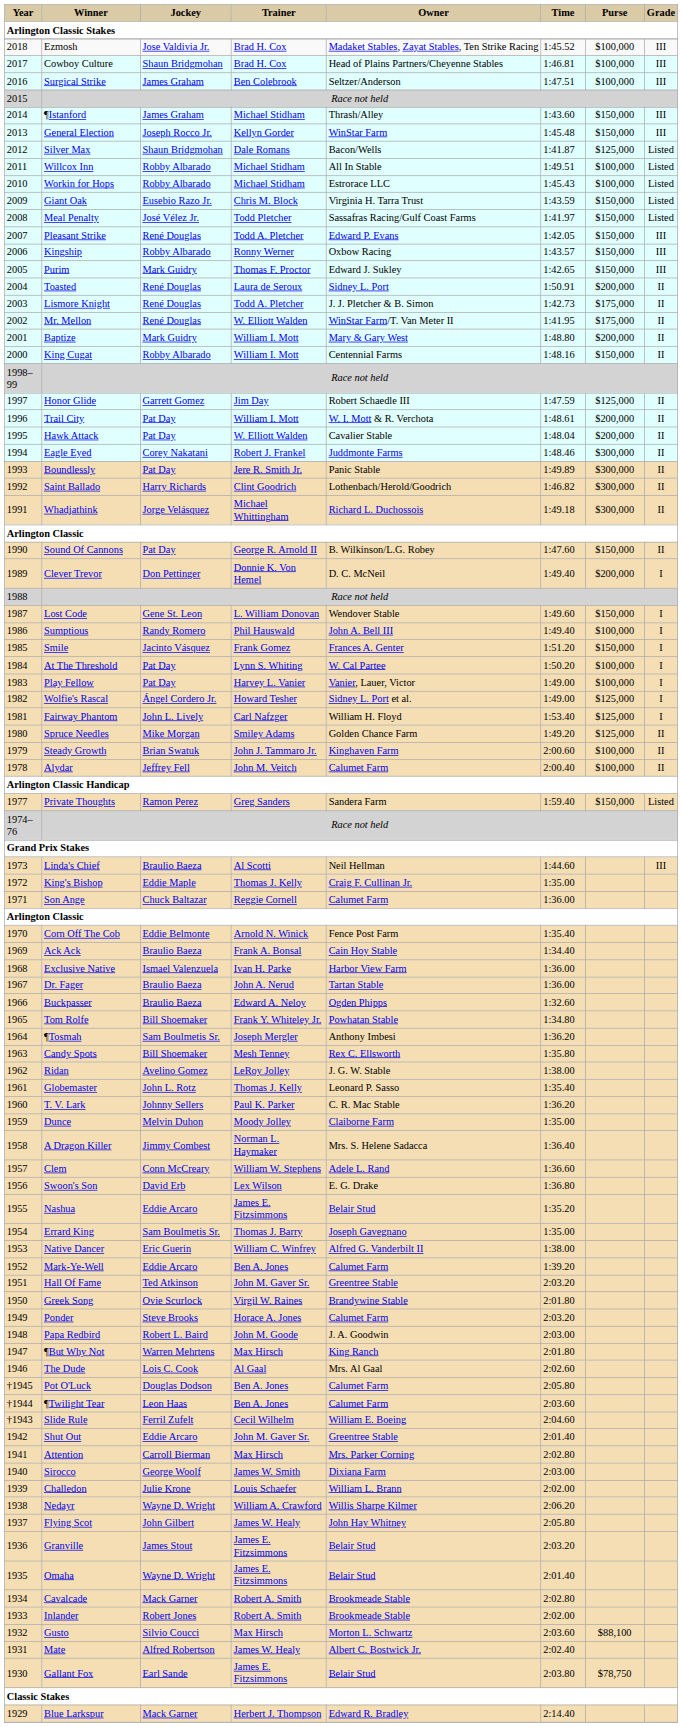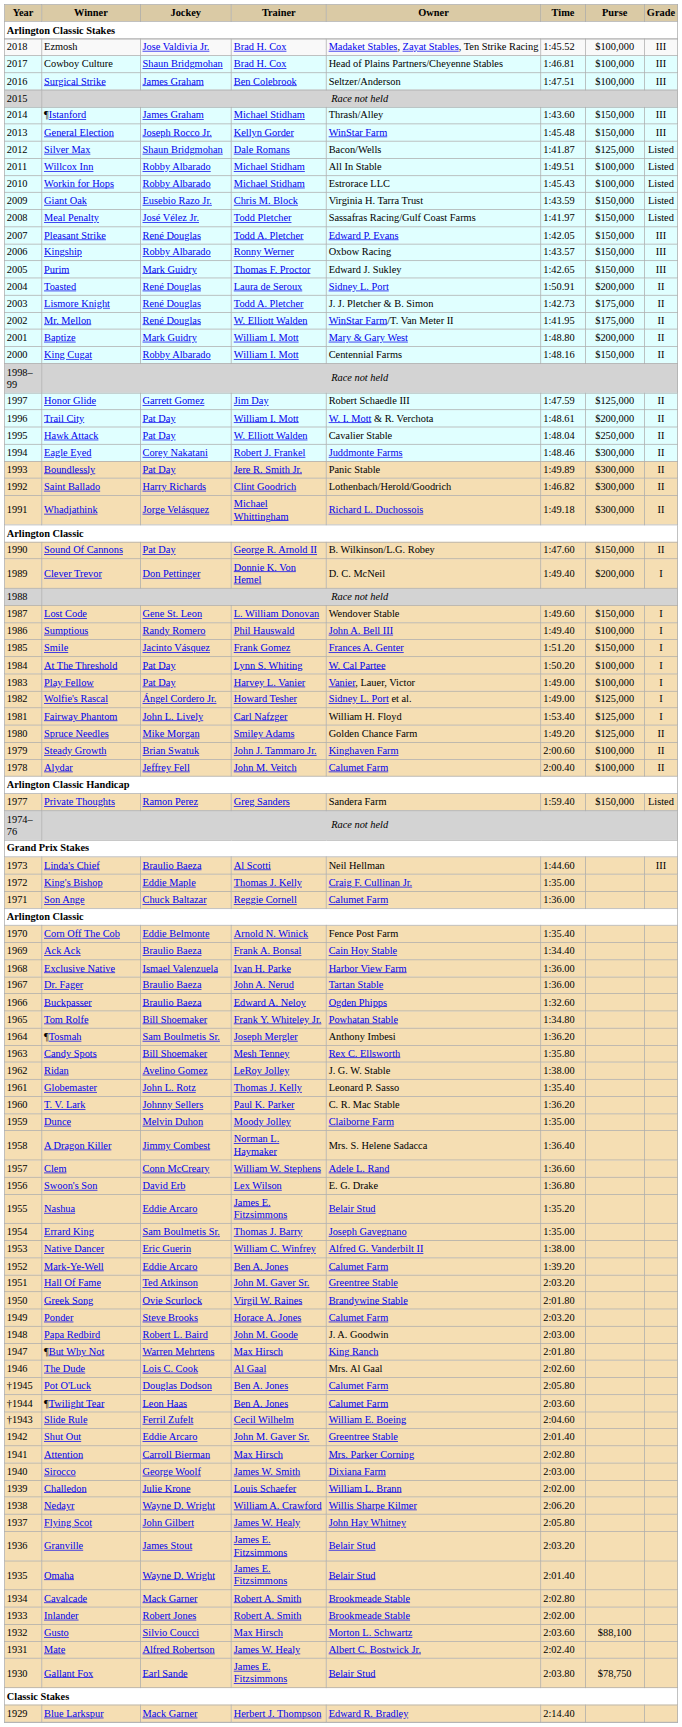Hawk Attack | Purse: $200,000 -> $250,000
